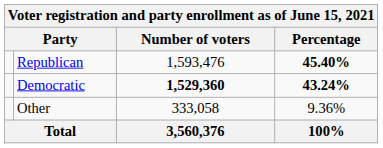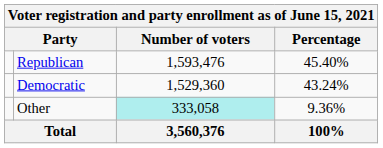Republican | Percentage: bold -> normal
Democratic | Number of voters: bold -> normal
Democratic | Percentage: bold -> normal
Other | Number of voters: no background -> paleturquoise background
